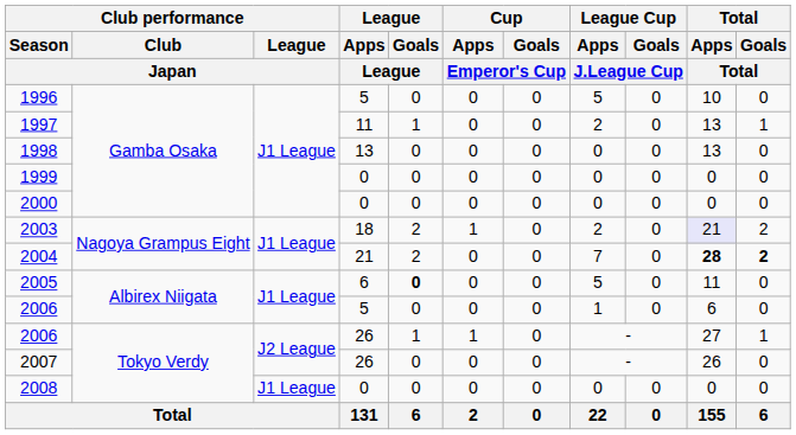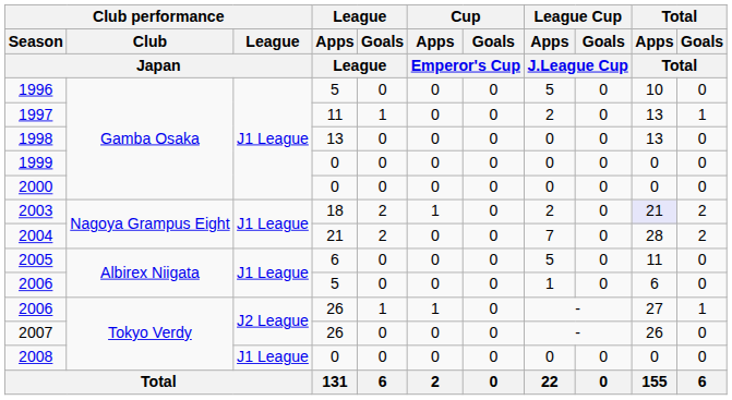2004 | Total / Apps / Total: bold -> normal
2004 | Total / Goals / Total: bold -> normal
2005 | League / Goals / League: bold -> normal
